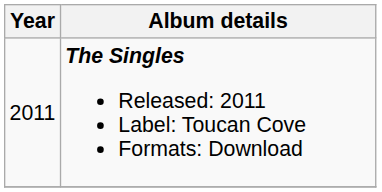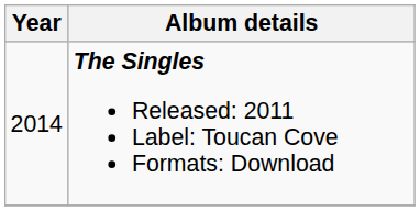row 2 | Year: 2011 -> 2014
